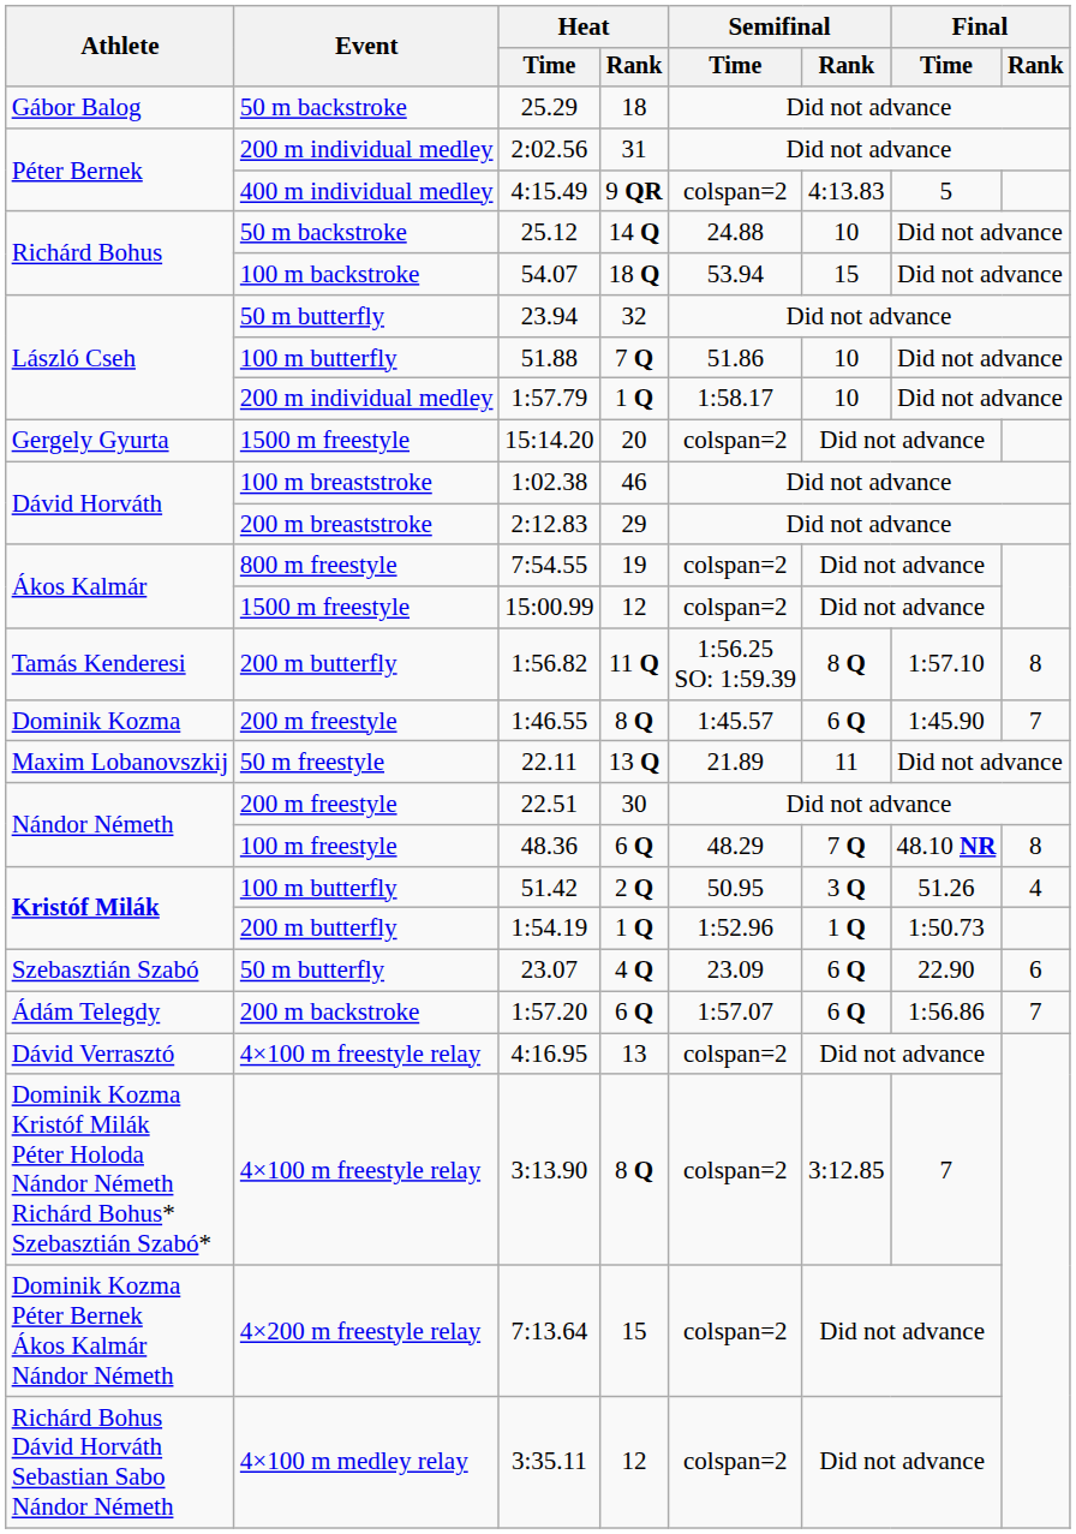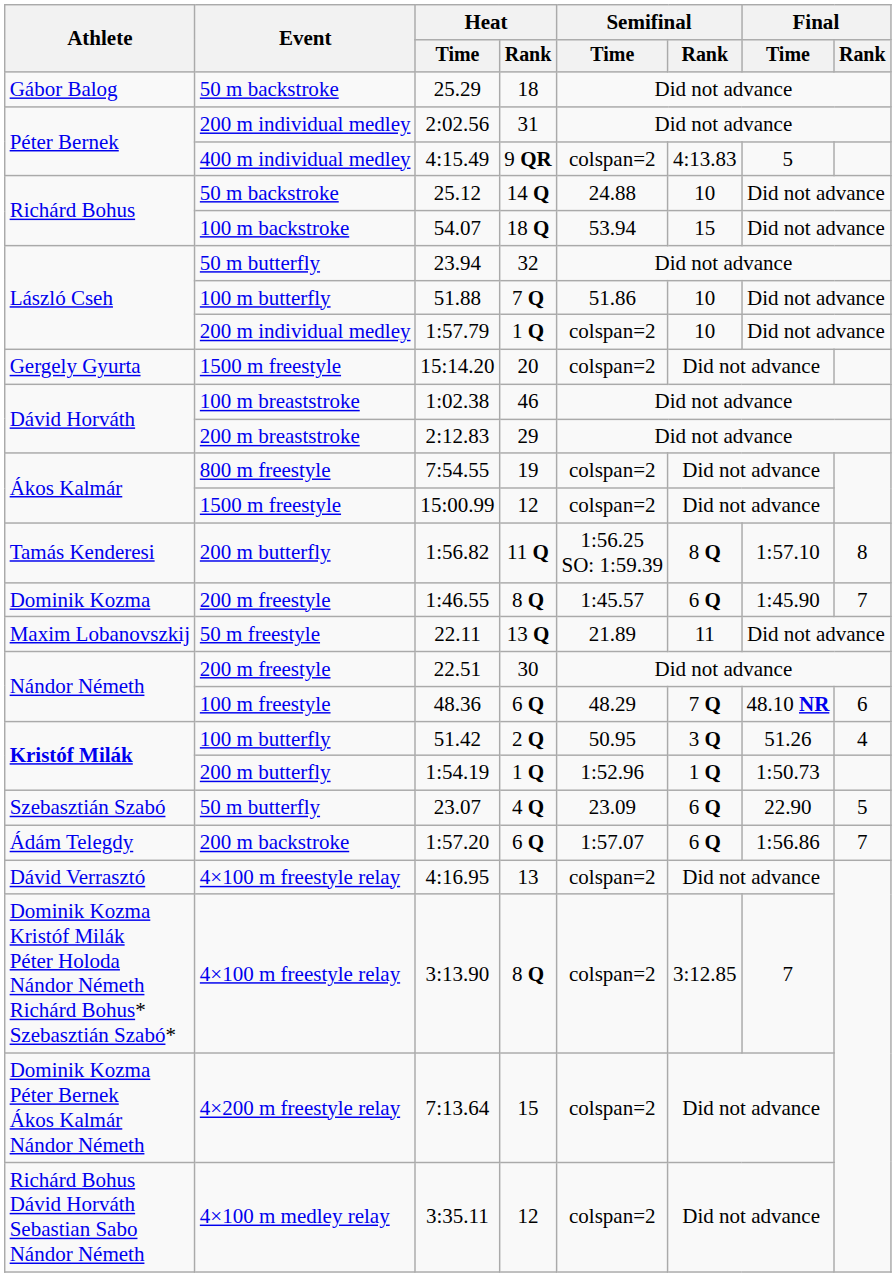1:57.79 | Semifinal / Time: 1:58.17 -> colspan=2
48.36 | Final / Rank: 8 -> 6
23.07 | Final / Rank: 6 -> 5
